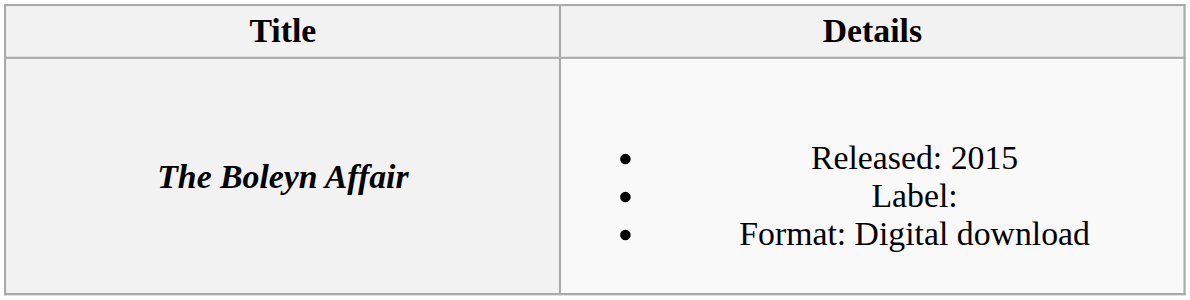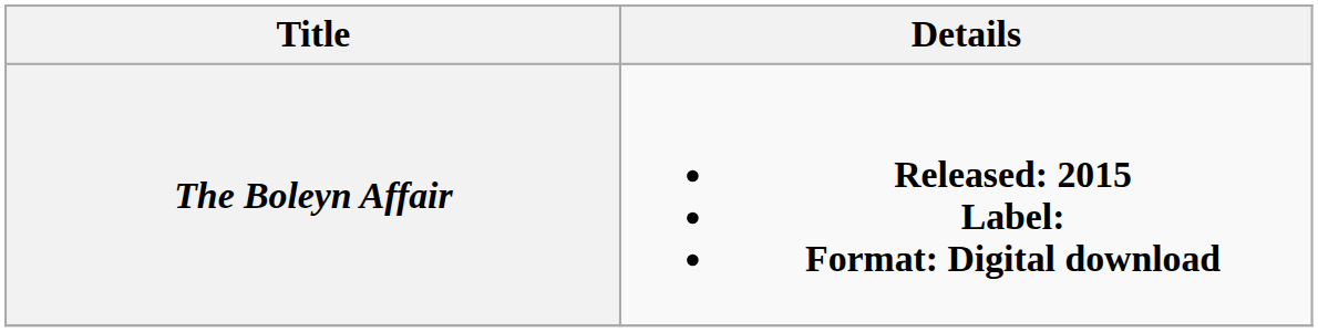The Boleyn Affair | Details: normal -> bold
